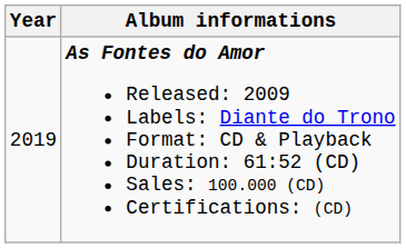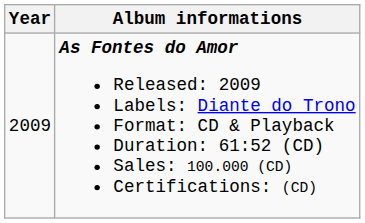row 2 | Year: 2019 -> 2009
